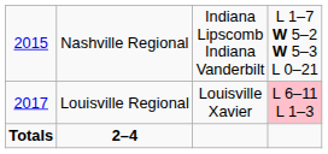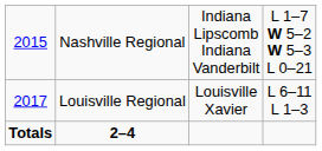2017 | column 4: pink background -> no background
